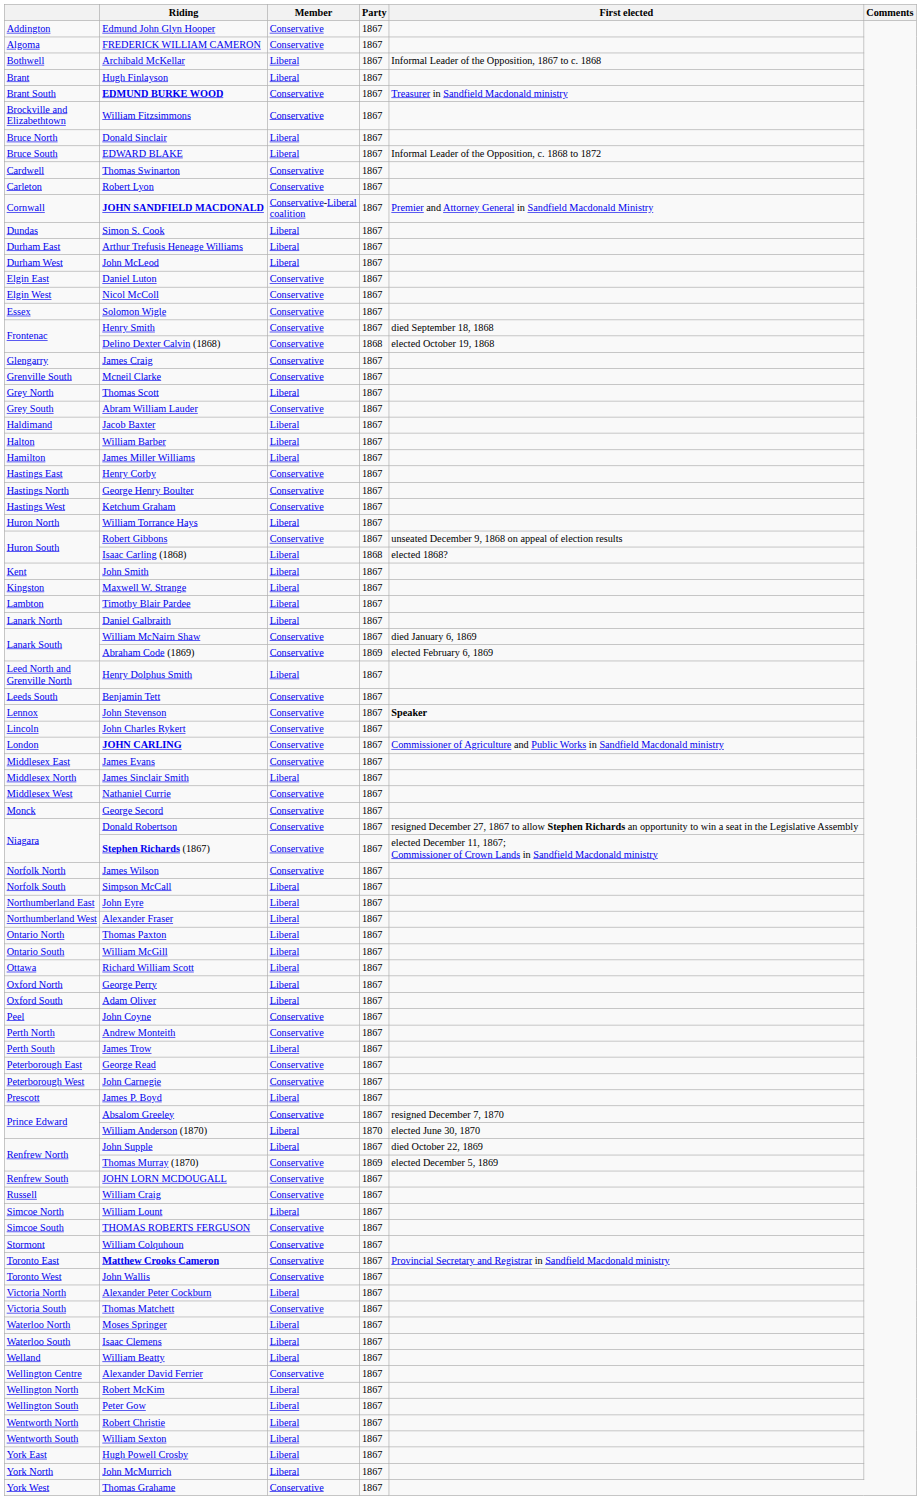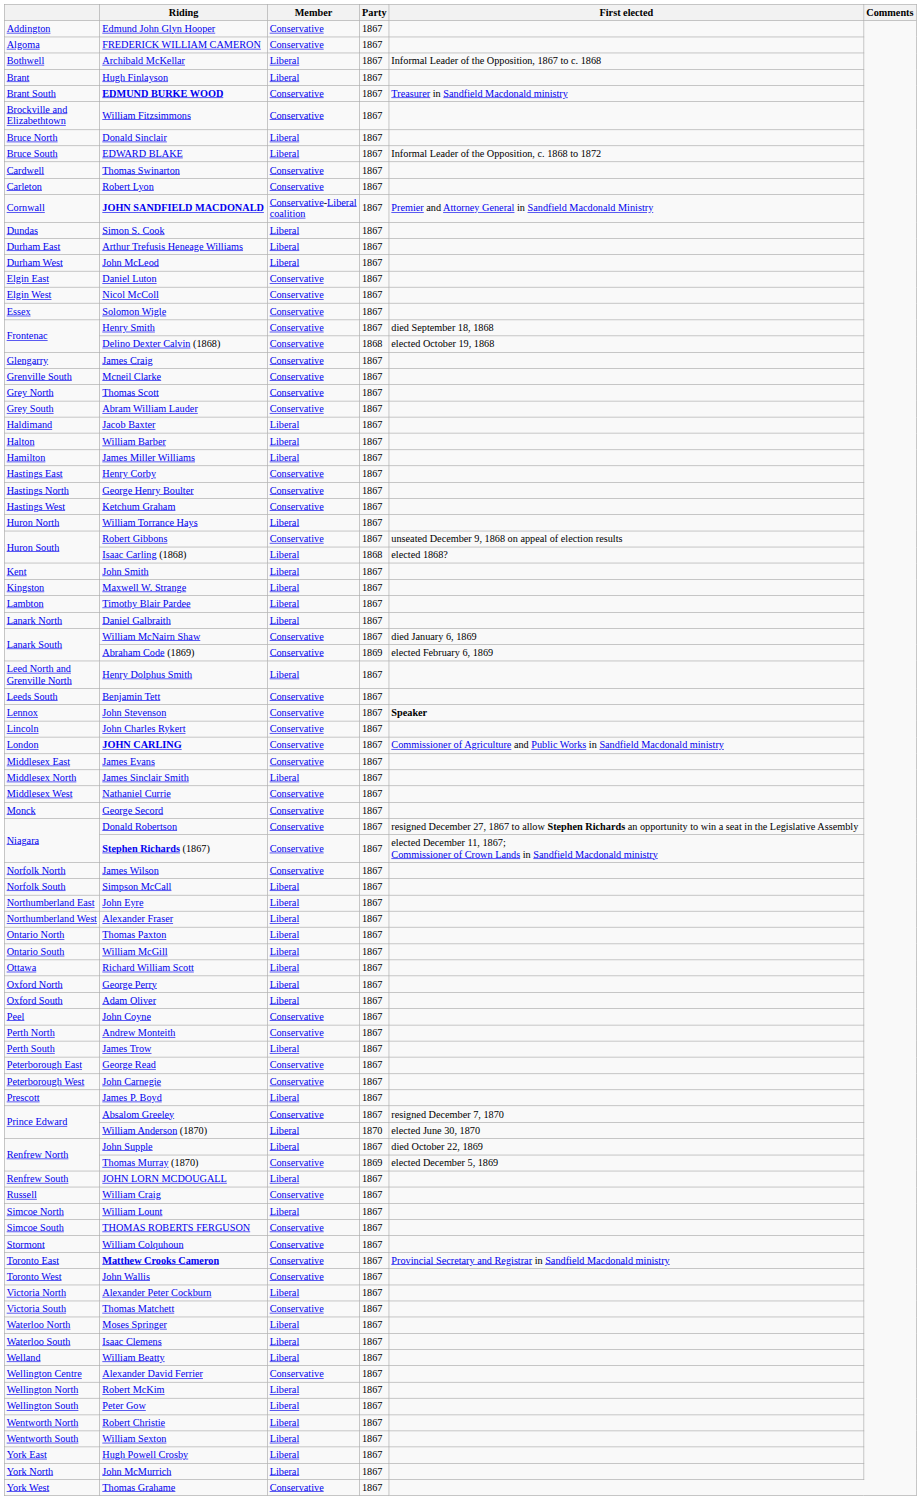Thomas Scott | Member: Liberal -> Conservative
JOHN LORN MCDOUGALL | Member: Conservative -> Liberal
